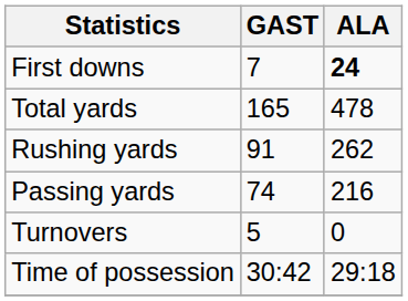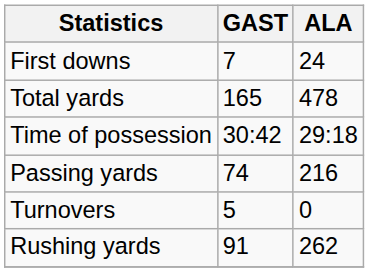First downs | ALA: bold -> normal
rows swapped: Rushing yards <-> Time of possession
